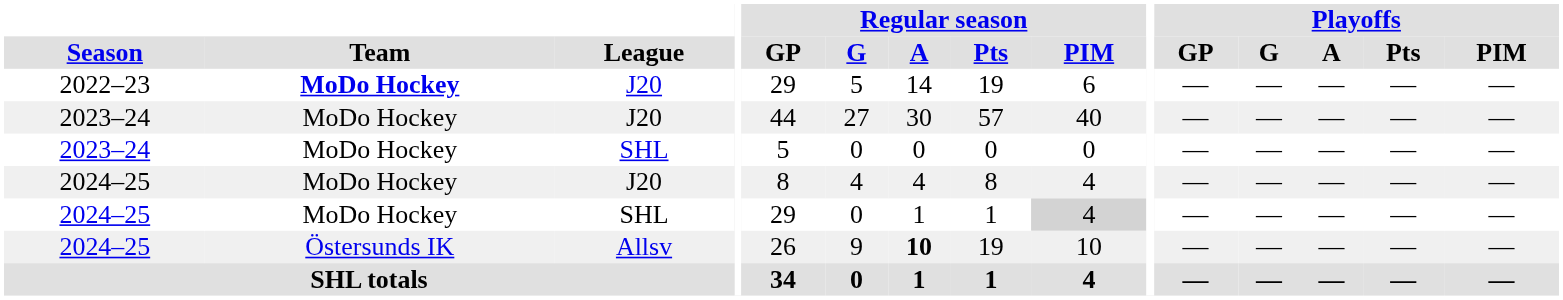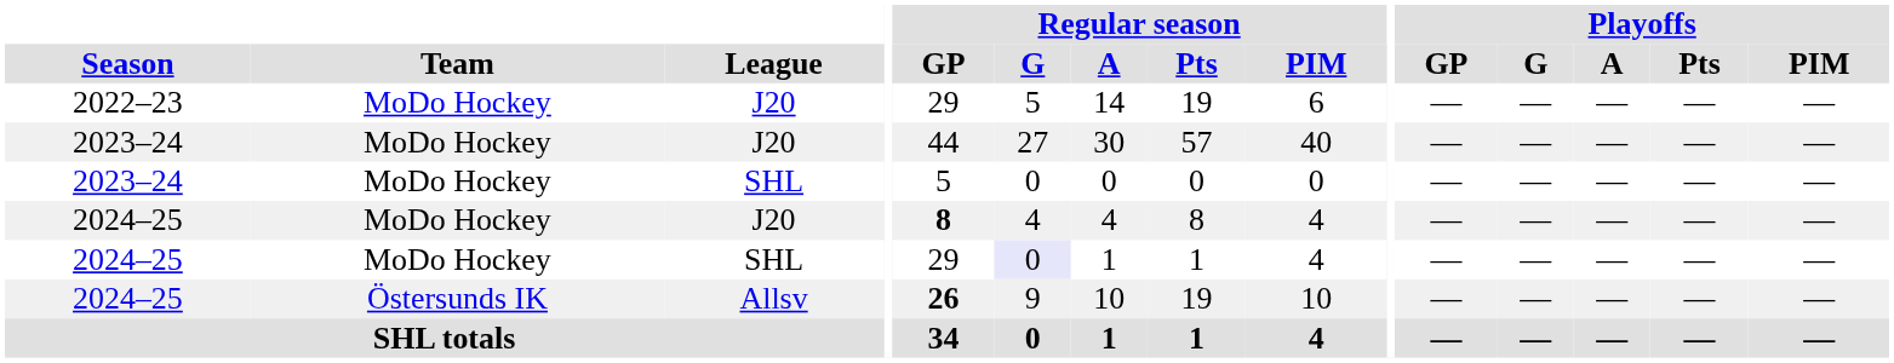2022–23 | Team: bold -> normal
2024–25 / J20 | Regular season / GP: normal -> bold
2024–25 / SHL | Regular season / G: no background -> lavender background
2024–25 / SHL | Regular season / PIM: lightgrey background -> no background
2024–25 / Allsv | Regular season / GP: normal -> bold
2024–25 / Allsv | Regular season / A: bold -> normal
